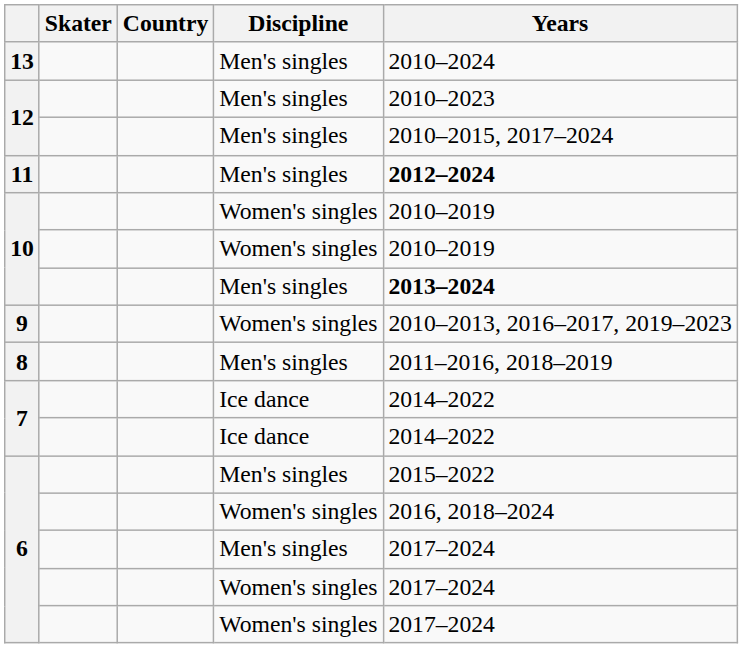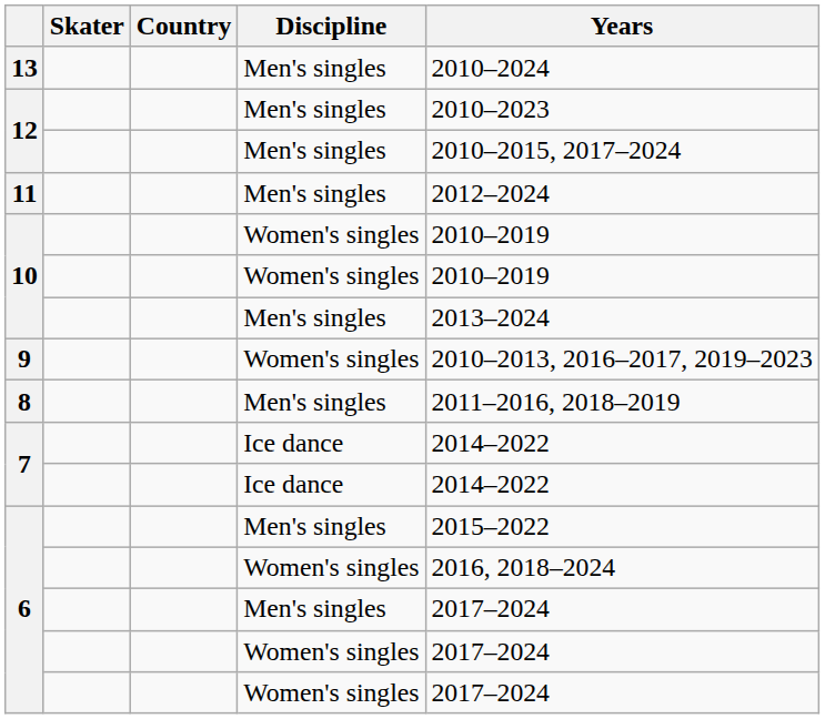11 | Years: bold -> normal
10 / Men's singles | Years: bold -> normal
